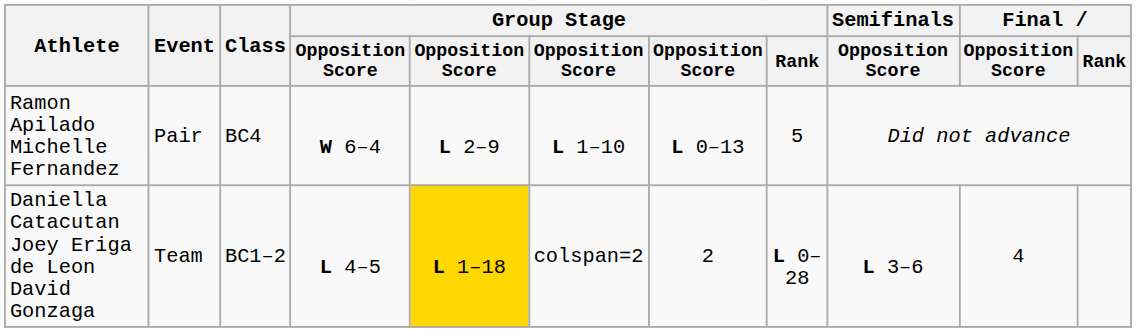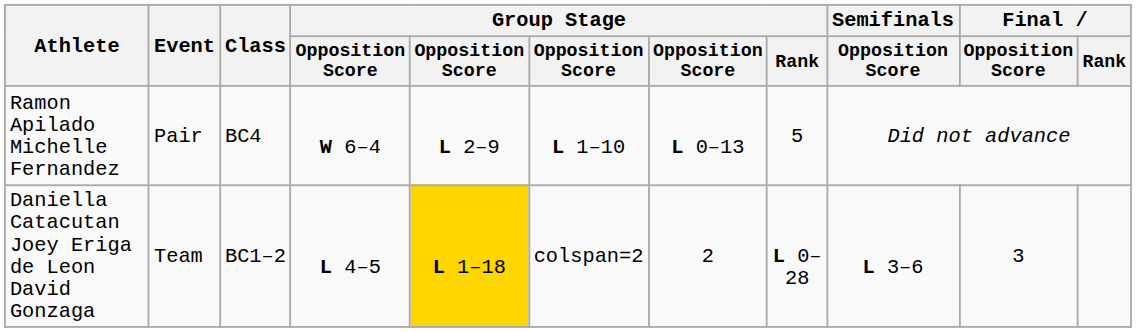Daniella Catacutan Joey Eriga de Leon David Gonzaga | Final / Opposition Score: 4 -> 3
